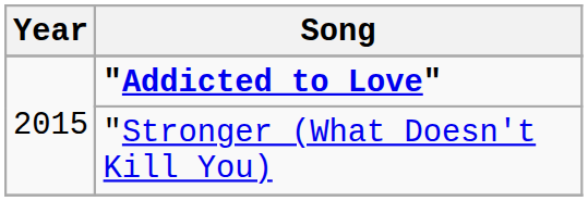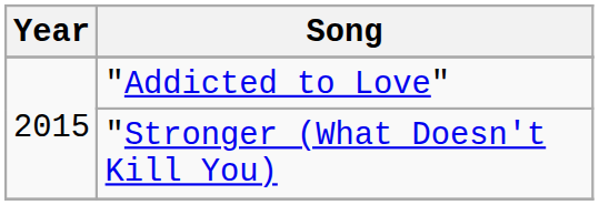"Addicted to Love" | Song: bold -> normal
